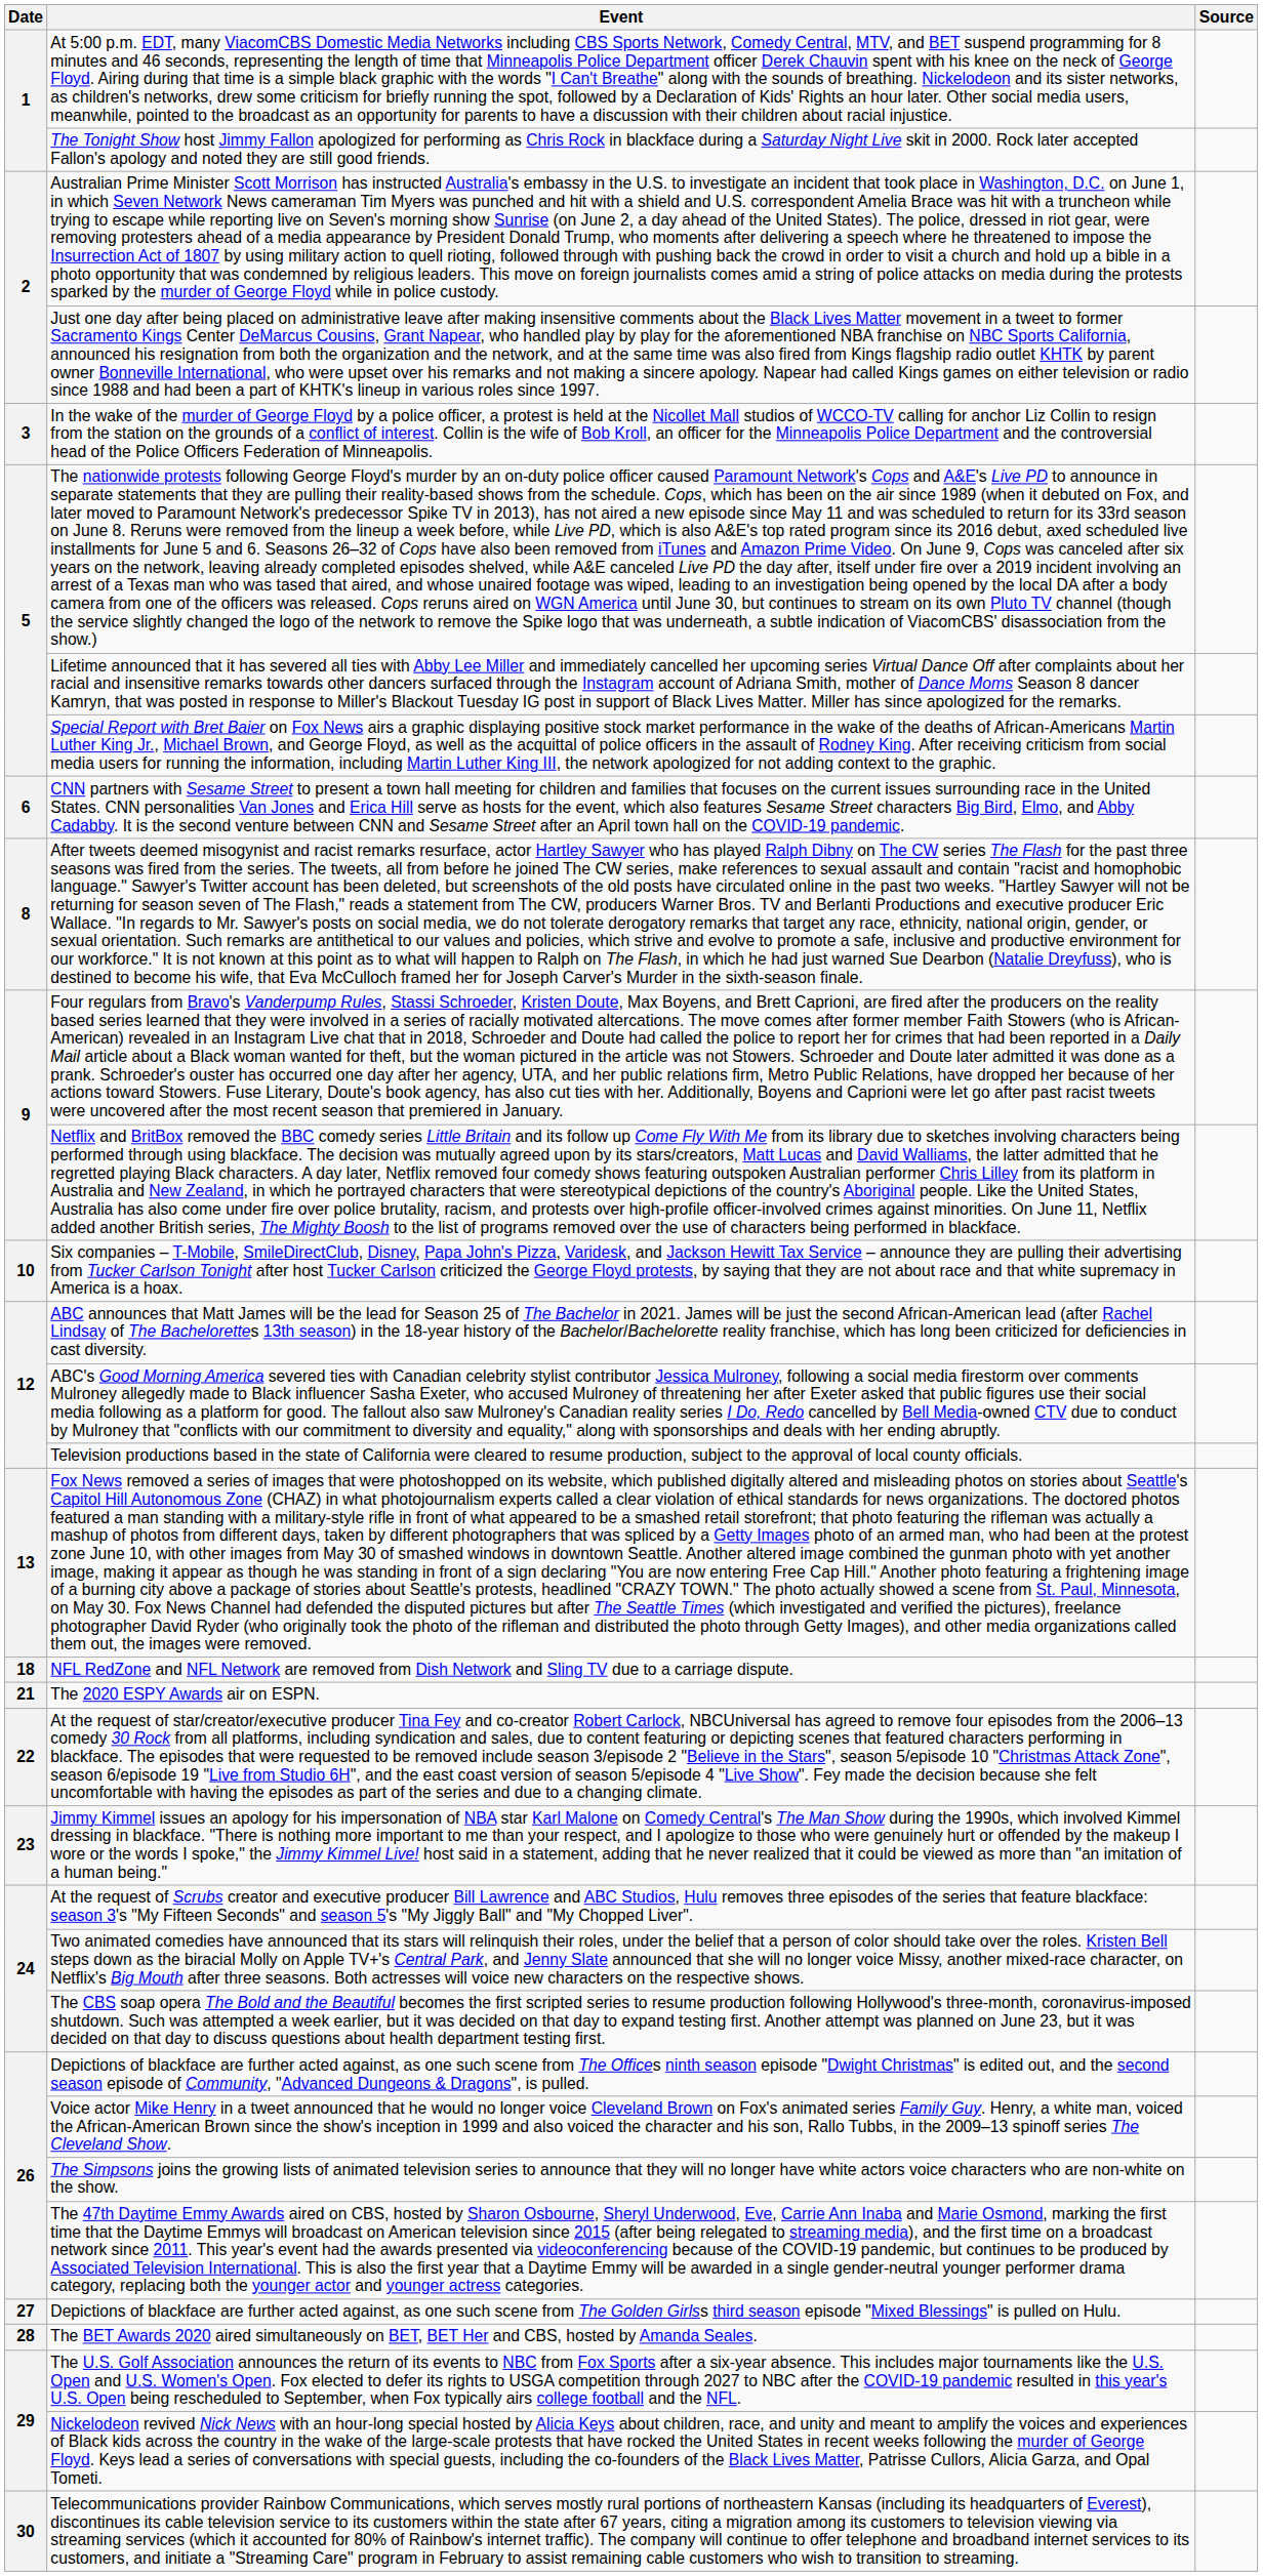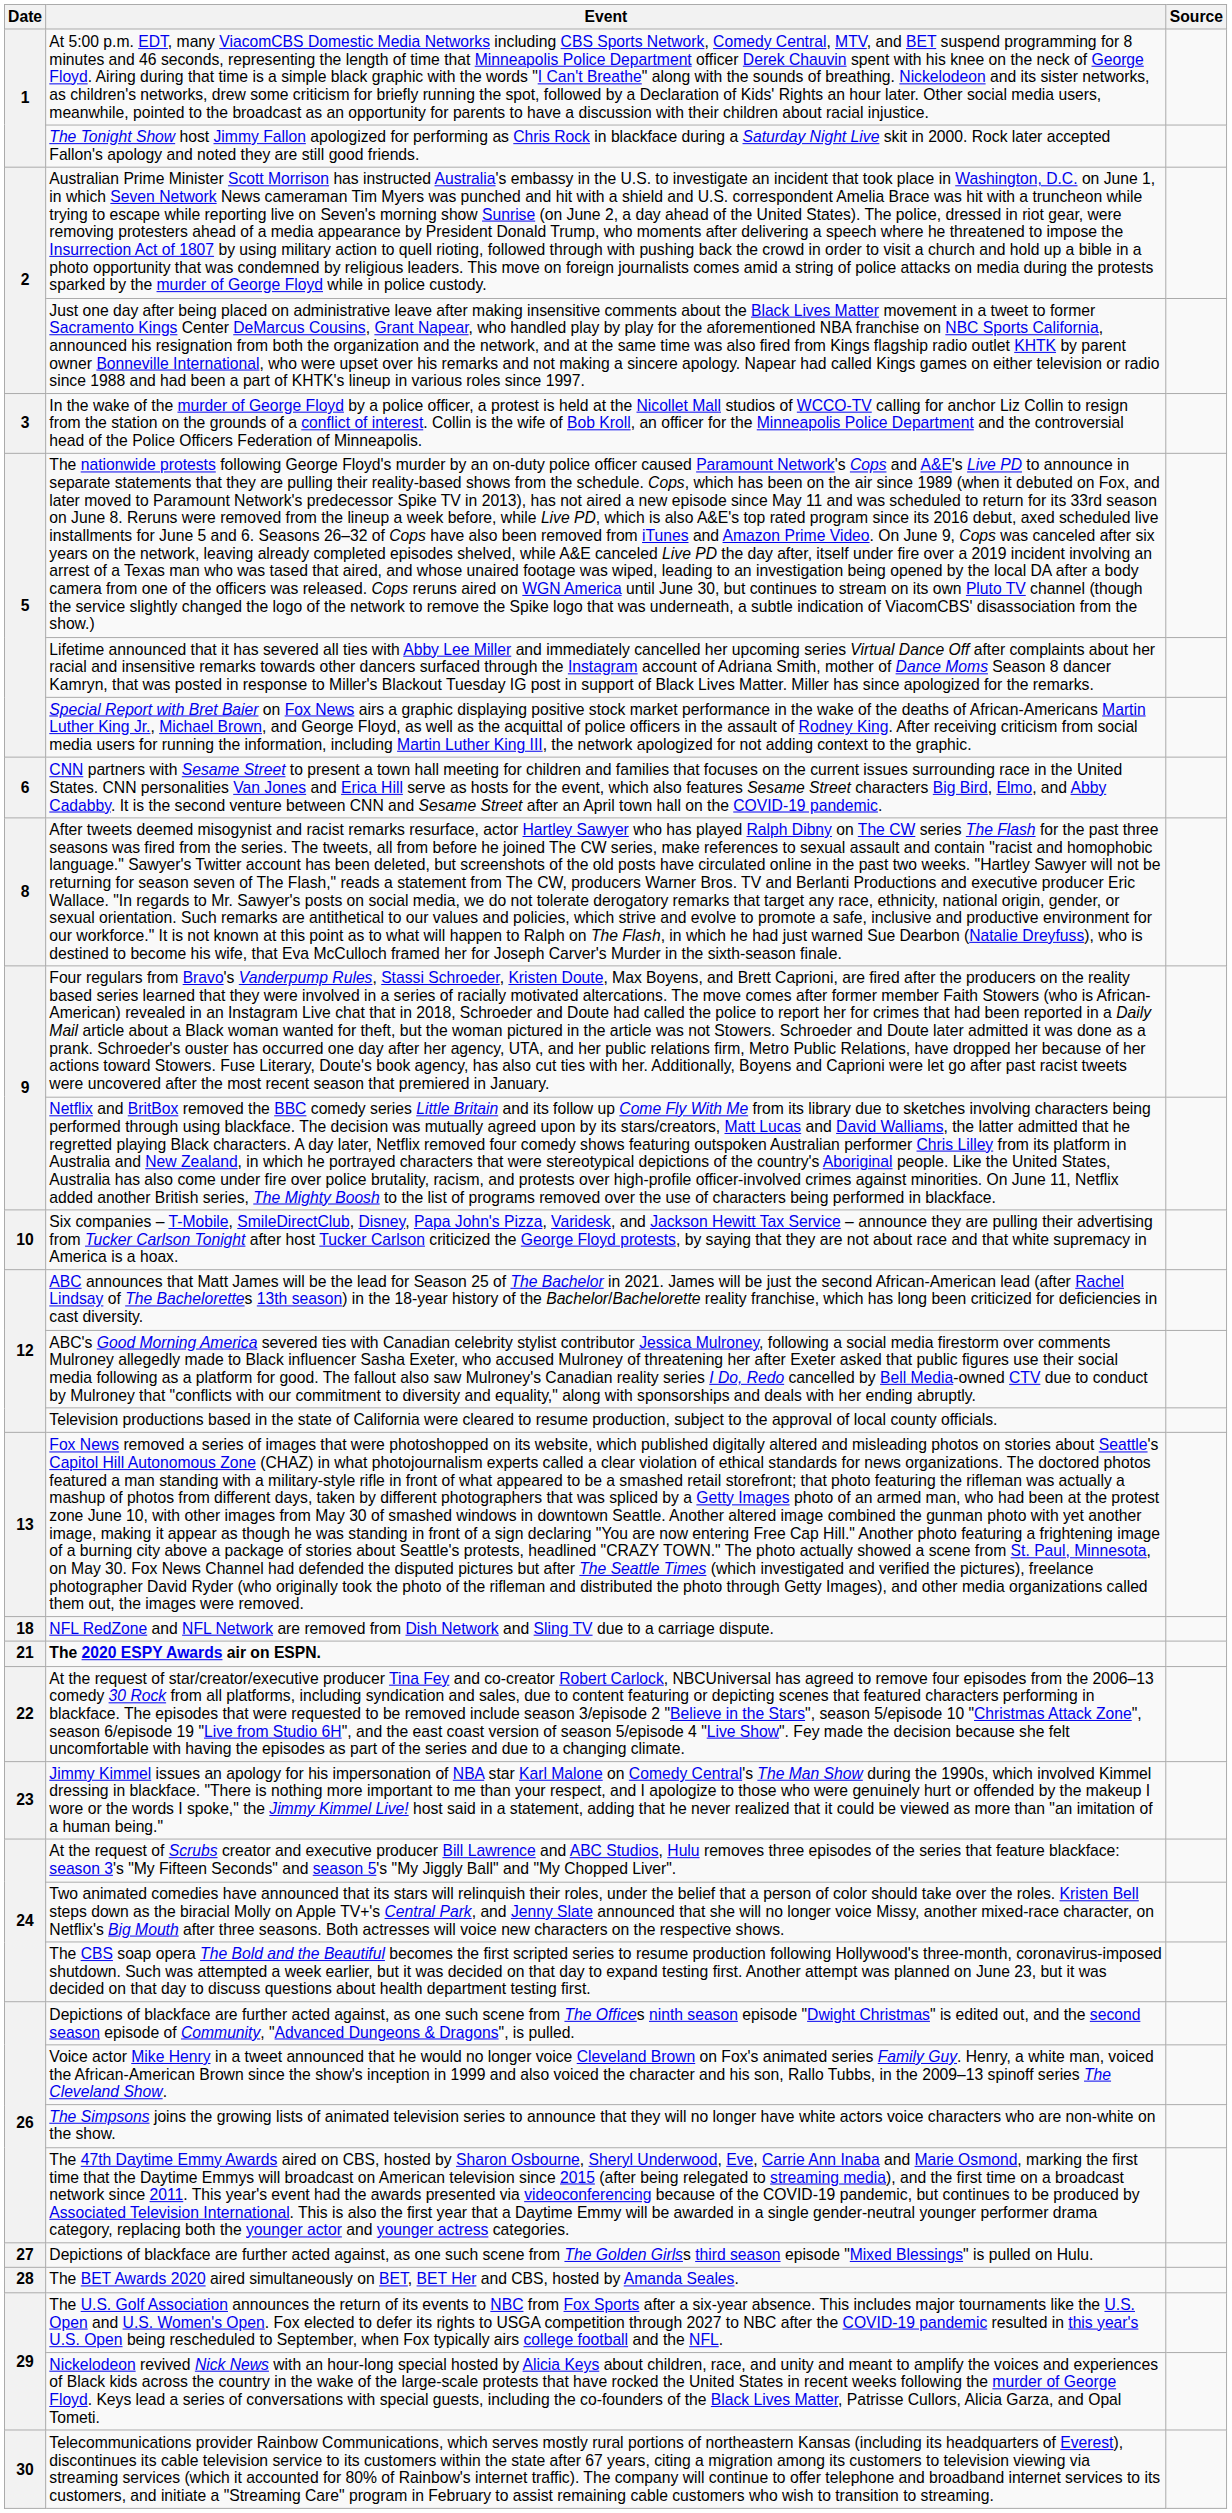The 2020 ESPY Awards air on ESPN. | Event: normal -> bold
